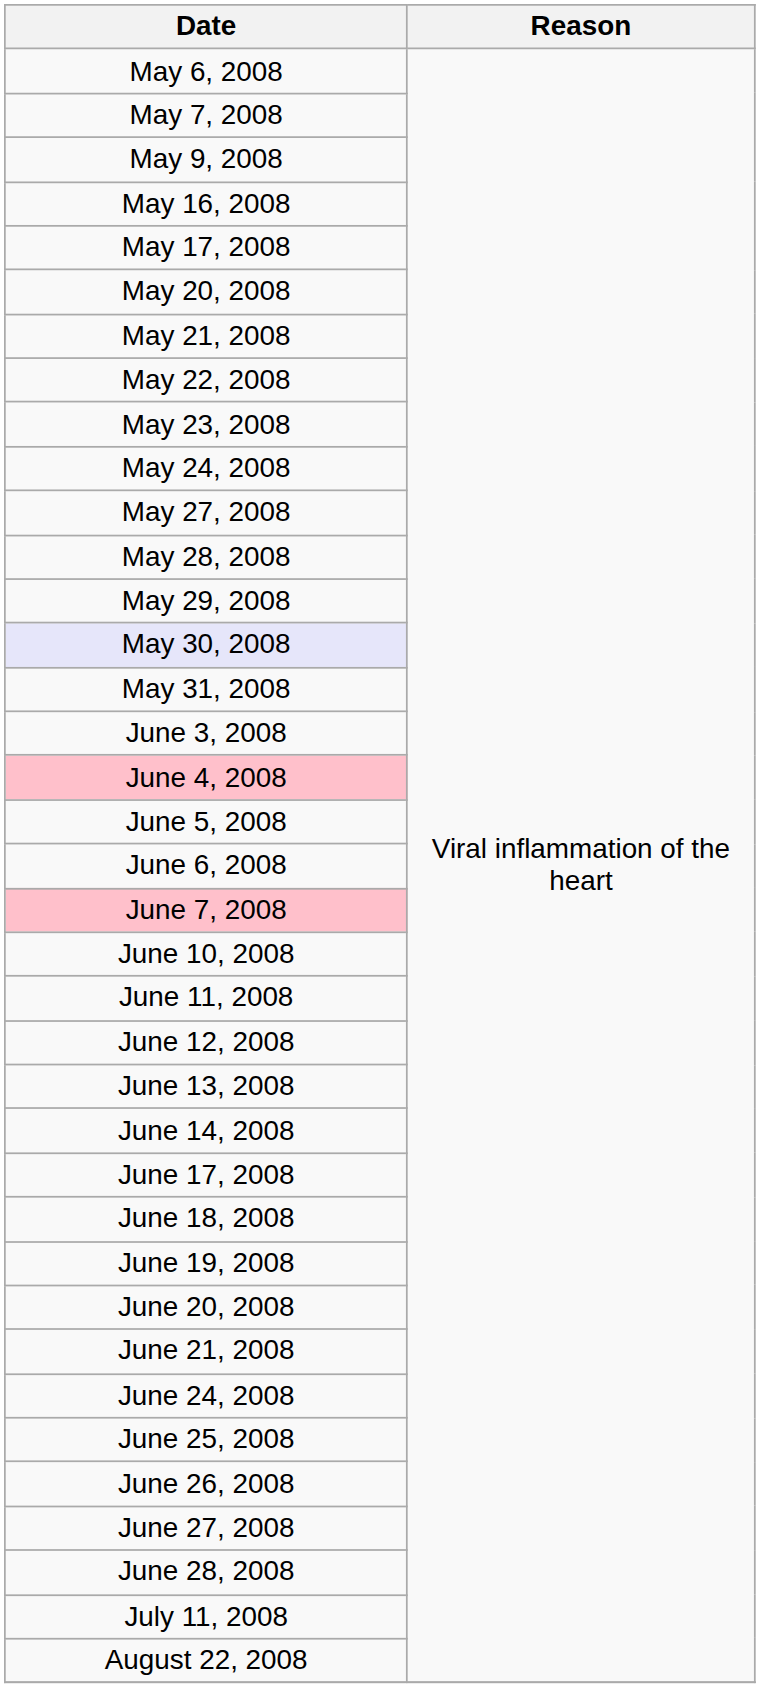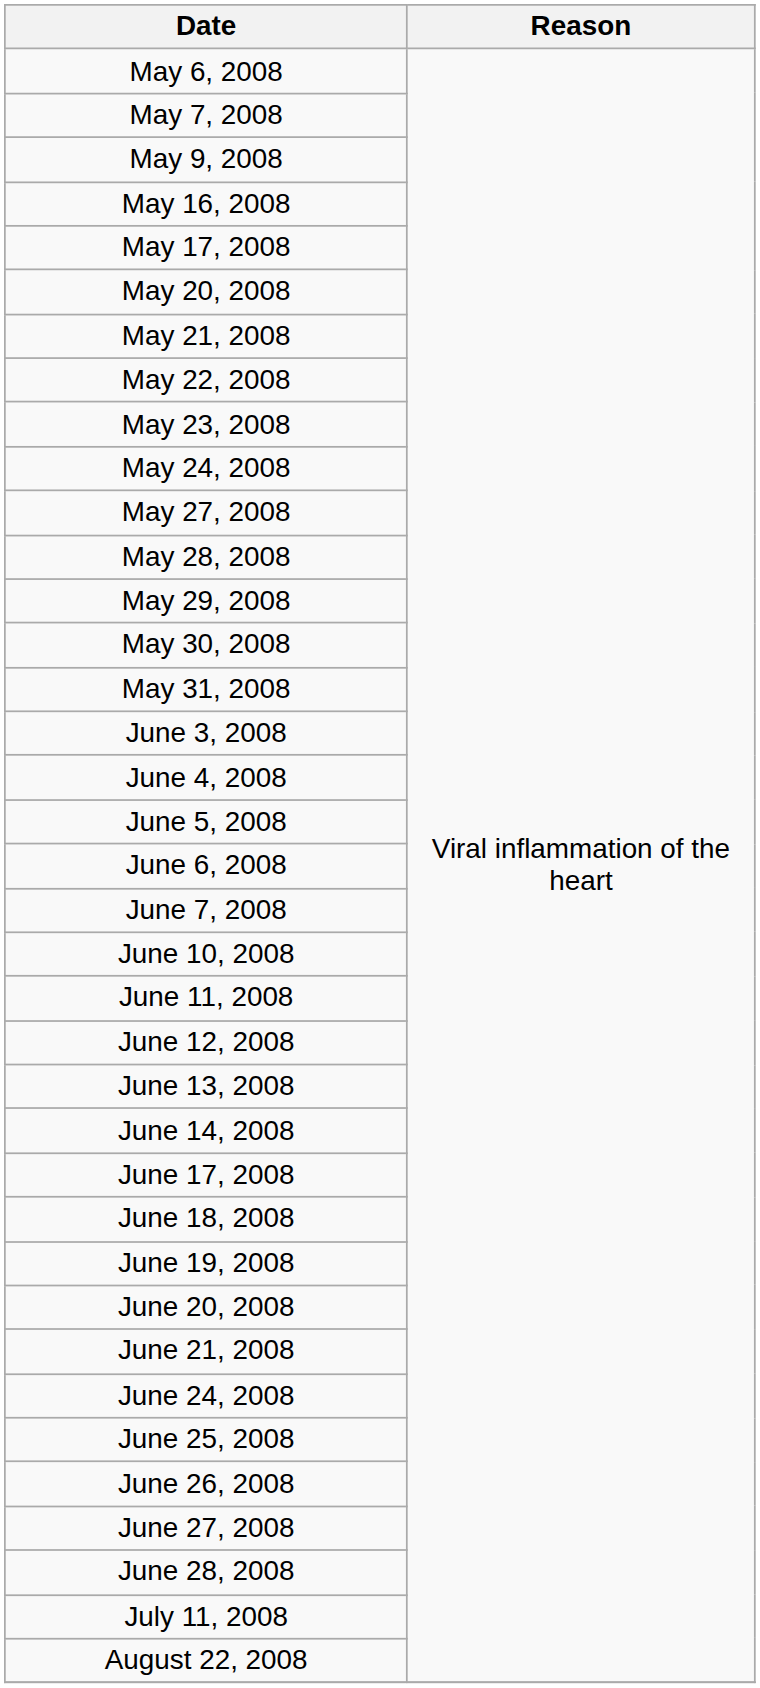May 30, 2008 | Date: lavender background -> no background
June 4, 2008 | Date: pink background -> no background
June 7, 2008 | Date: pink background -> no background
